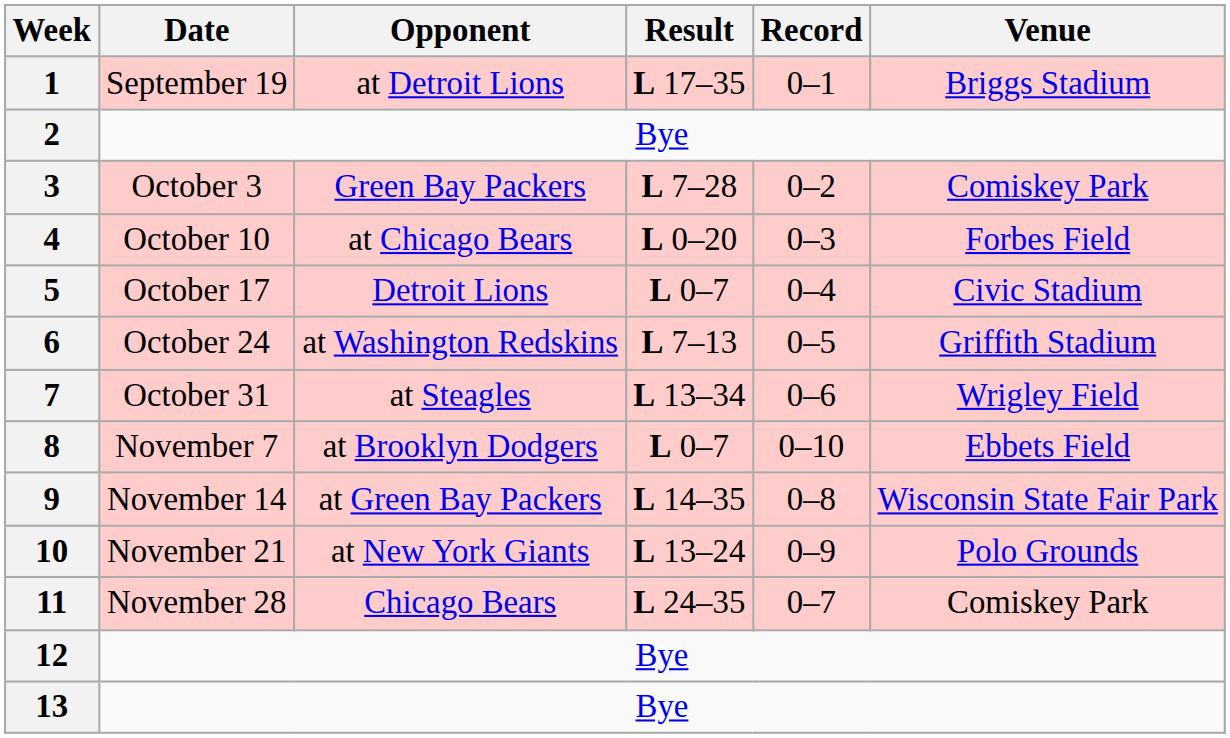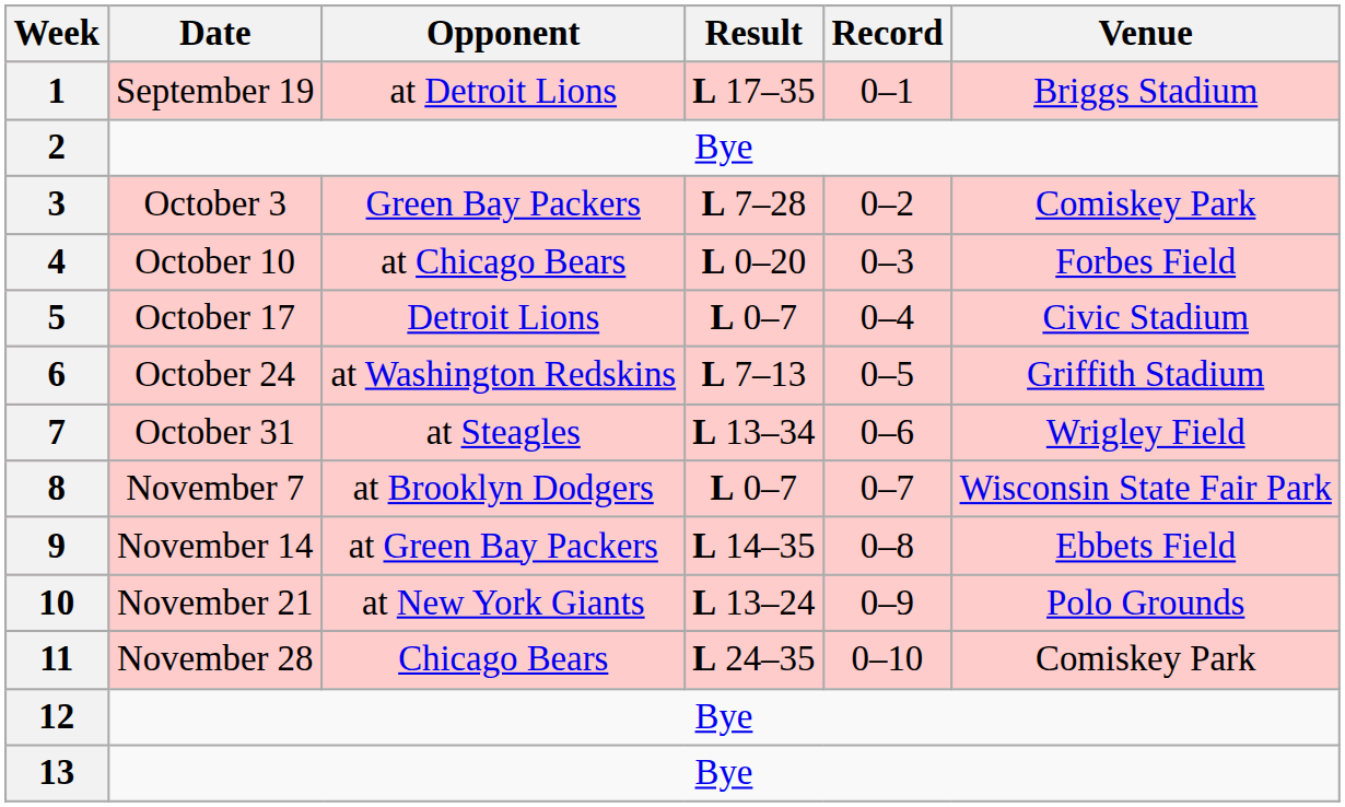8 | Record: 0–10 -> 0–7
8 | Venue: Ebbets Field -> Wisconsin State Fair Park
9 | Venue: Wisconsin State Fair Park -> Ebbets Field
11 | Record: 0–7 -> 0–10
